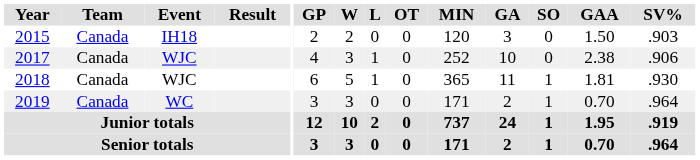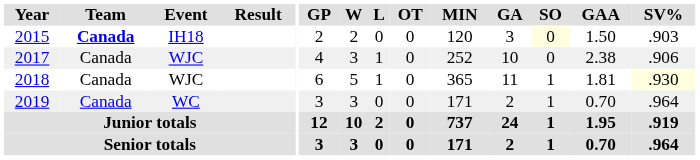2015 | Team: normal -> bold
2015 | SO: no background -> lightyellow background
2018 | SV%: no background -> lightyellow background
